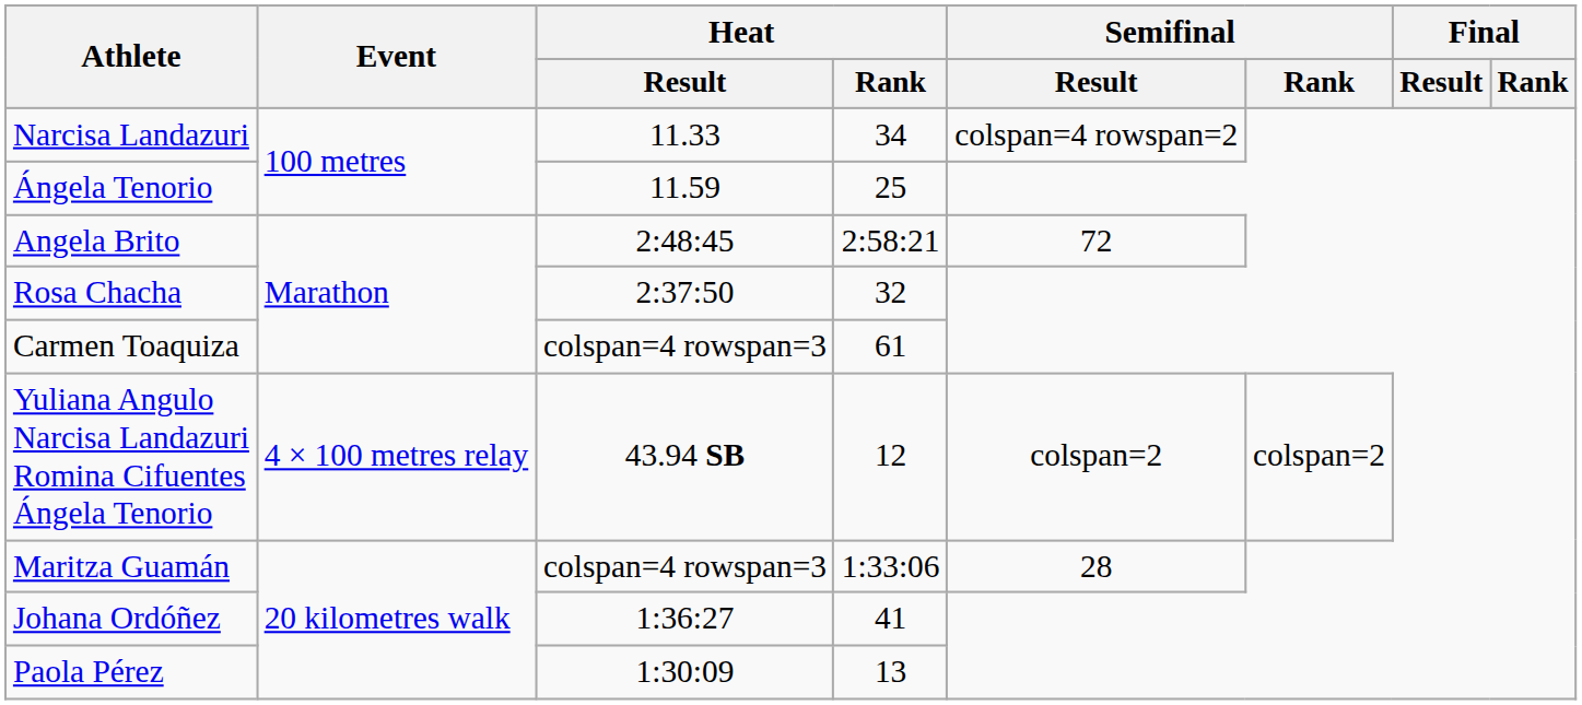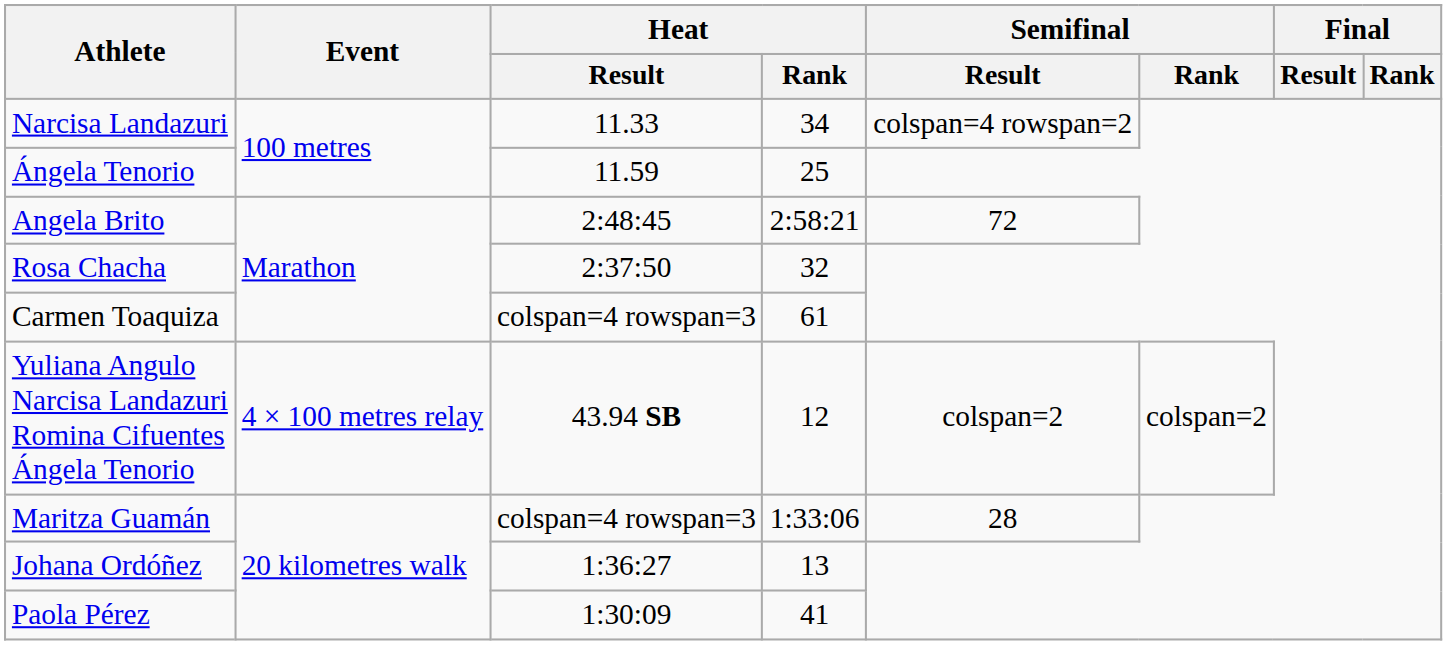Johana Ordóñez | Heat / Rank: 41 -> 13
Paola Pérez | Heat / Rank: 13 -> 41
